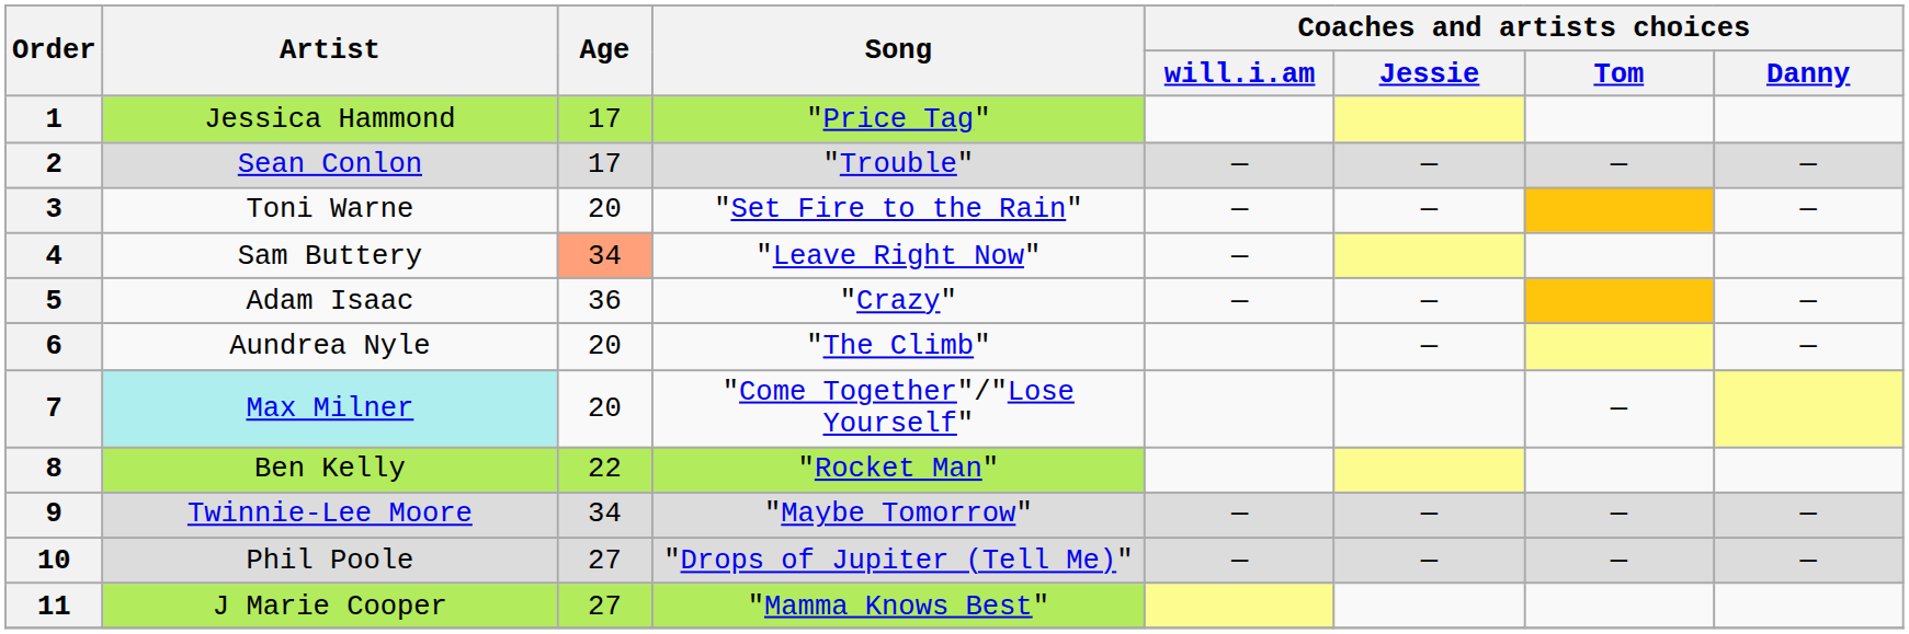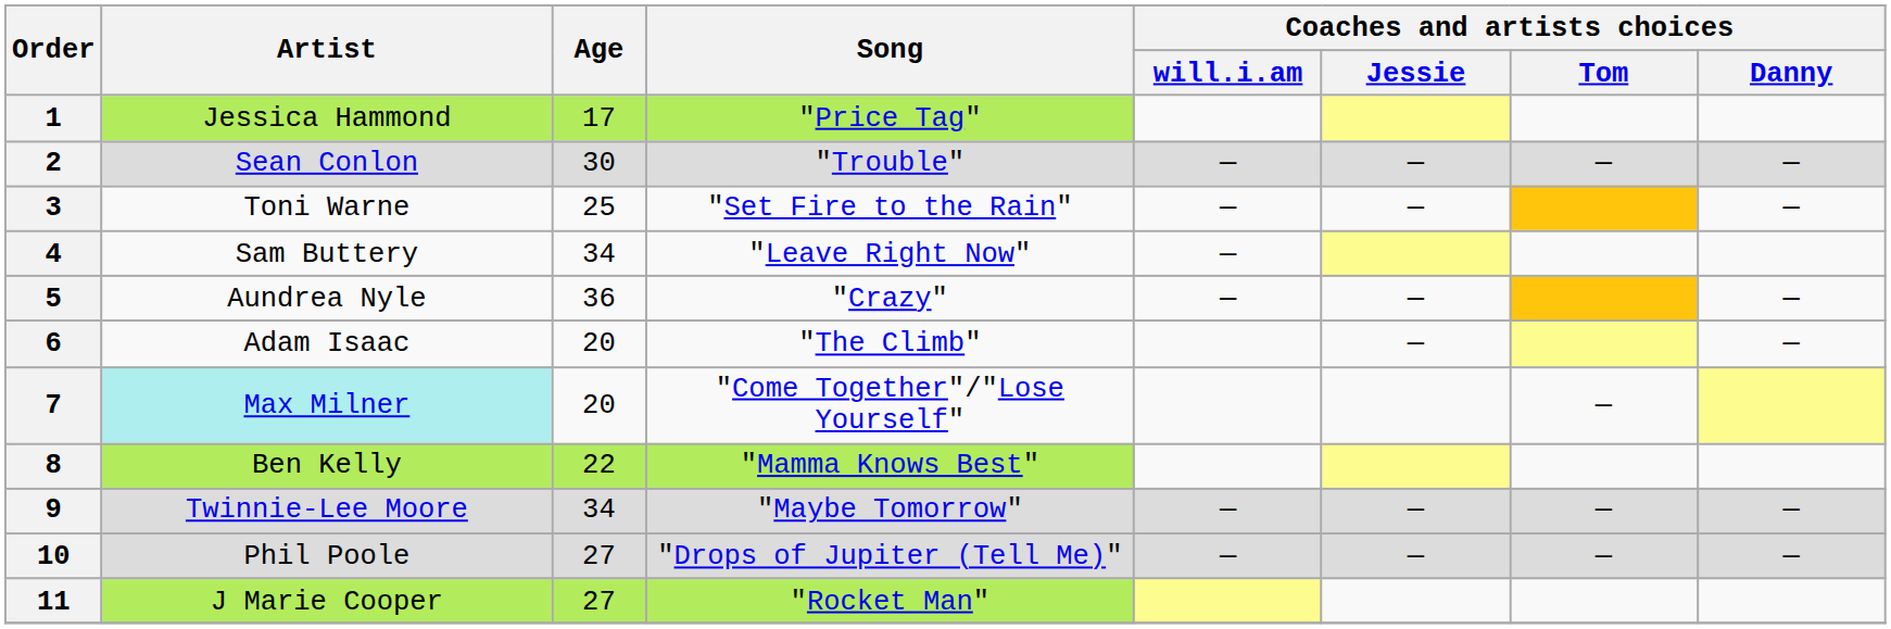2 | Age: 17 -> 30
3 | Age: 20 -> 25
4 | Age: lightsalmon background -> no background
5 | Artist: Adam Isaac -> Aundrea Nyle
6 | Artist: Aundrea Nyle -> Adam Isaac
8 | Song: "Rocket Man" -> "Mamma Knows Best"
11 | Song: "Mamma Knows Best" -> "Rocket Man"
